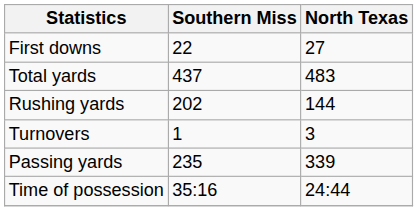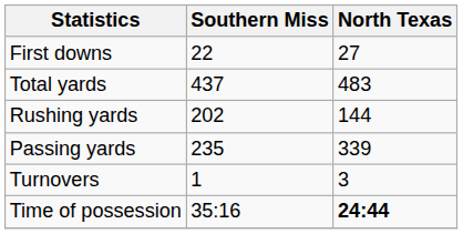rows swapped: Passing yards <-> Turnovers
Time of possession | North Texas: normal -> bold
